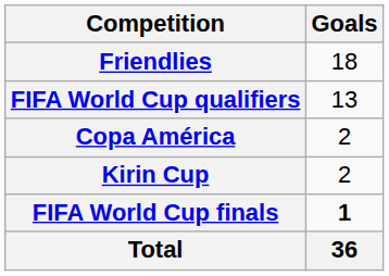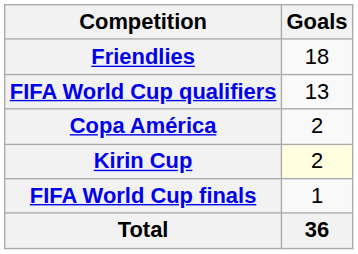Kirin Cup | Goals: no background -> lightyellow background
FIFA World Cup finals | Goals: bold -> normal
